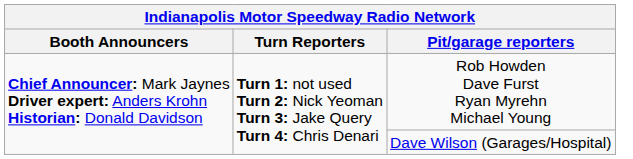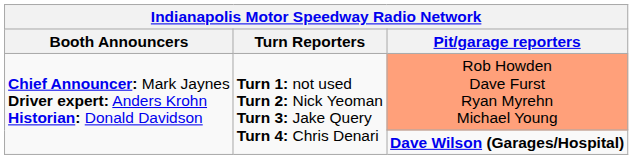Rob Howden Dave Furst Ryan Myrehn Michael Young | Pit/garage reporters: no background -> lightsalmon background
Dave Wilson (Garages/Hospital) | Pit/garage reporters: normal -> bold
